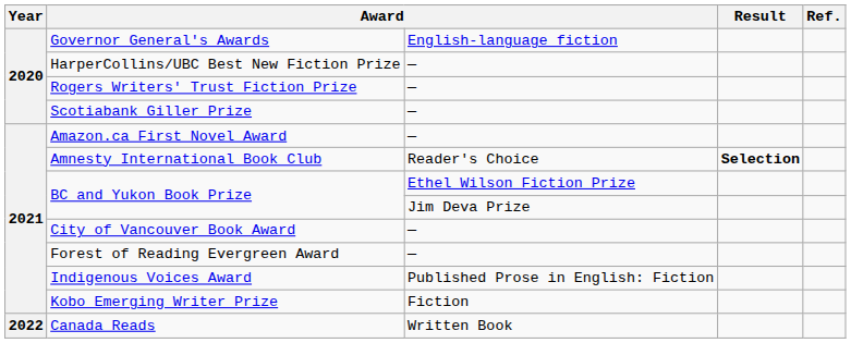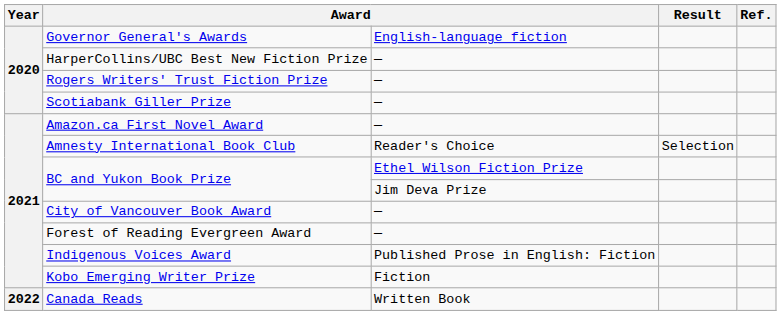Amnesty International Book Club | Result: bold -> normal
